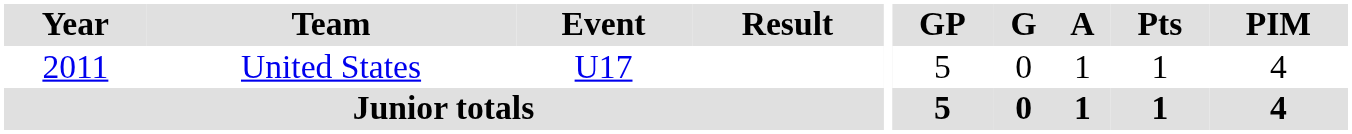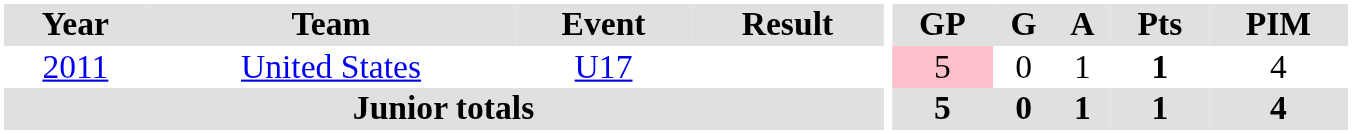United States | GP: no background -> pink background
United States | Pts: normal -> bold
